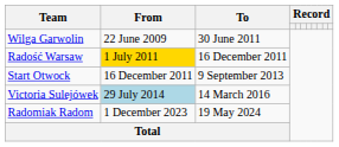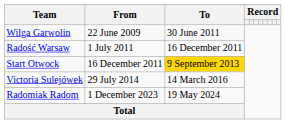Radość Warsaw | From: gold background -> no background
Start Otwock | To: no background -> gold background
Victoria Sulejówek | From: lightblue background -> no background
